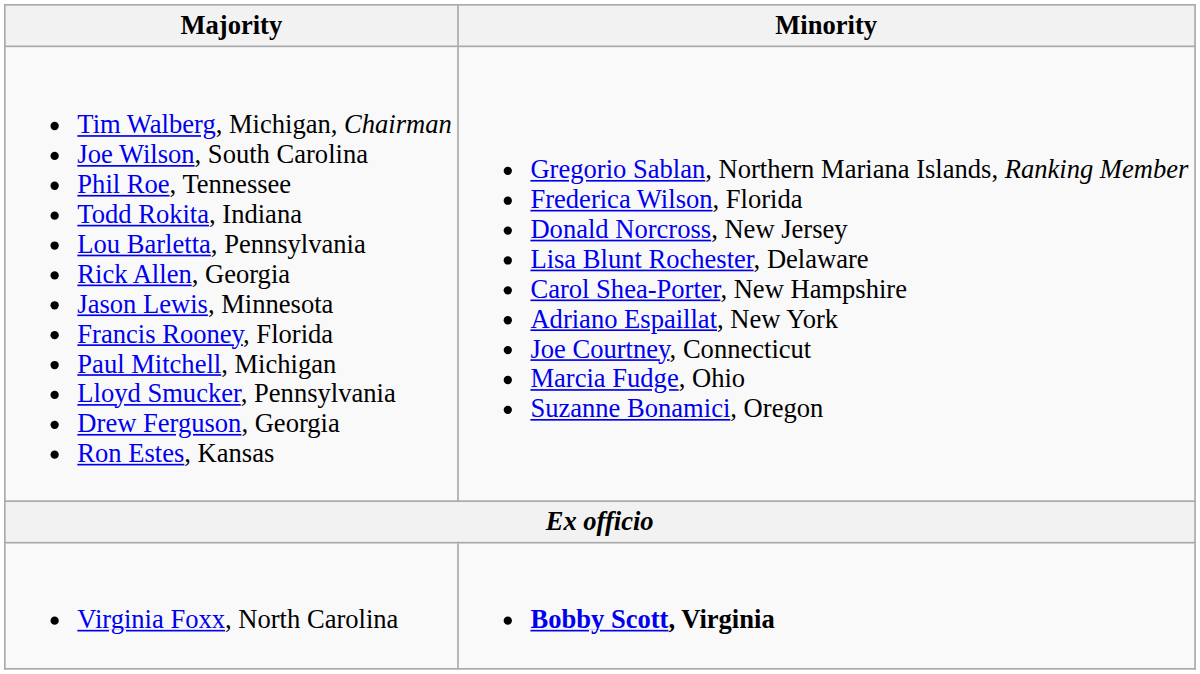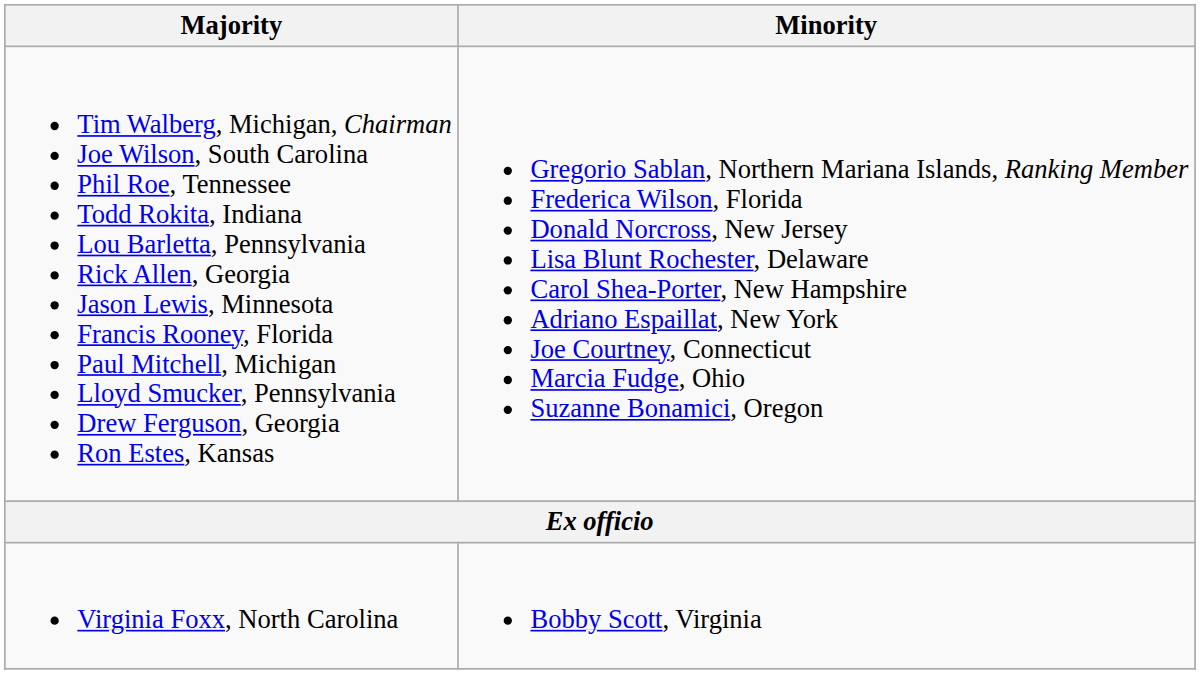Virginia Foxx, North Carolina | Minority: bold -> normal
